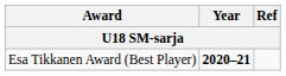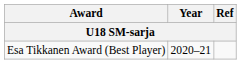Esa Tikkanen Award (Best Player) | Year: bold -> normal
